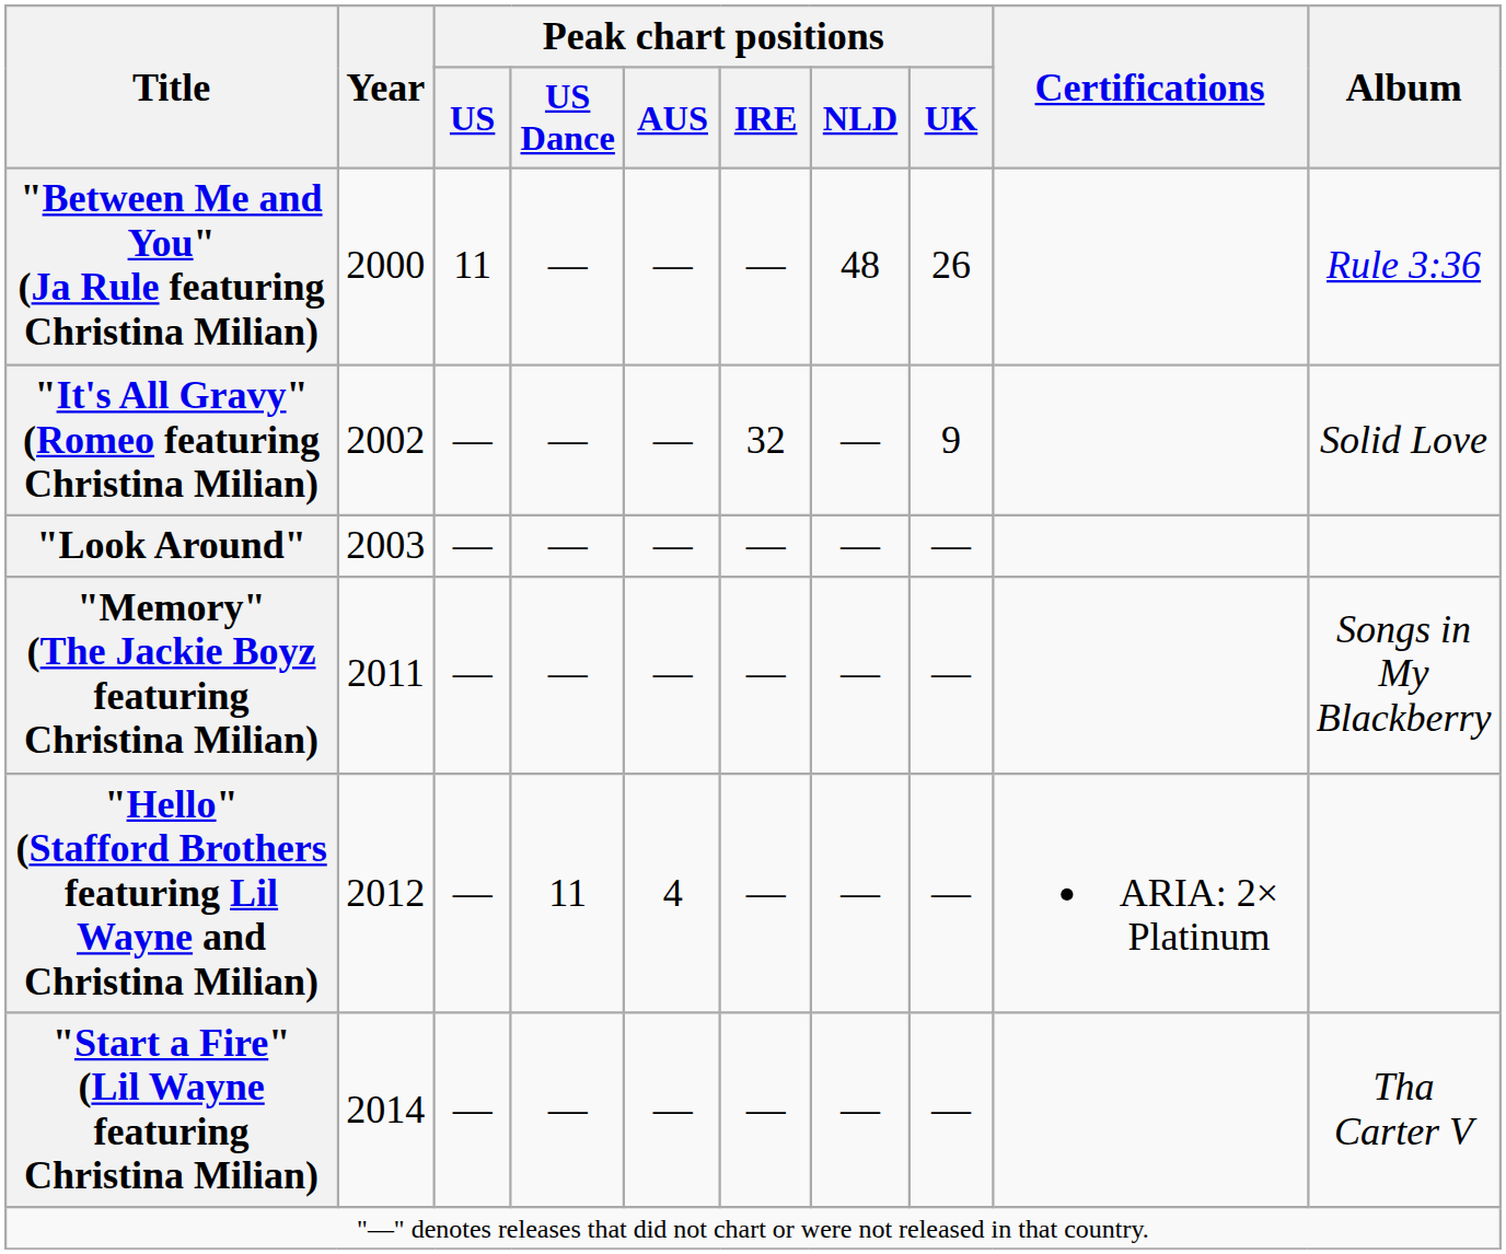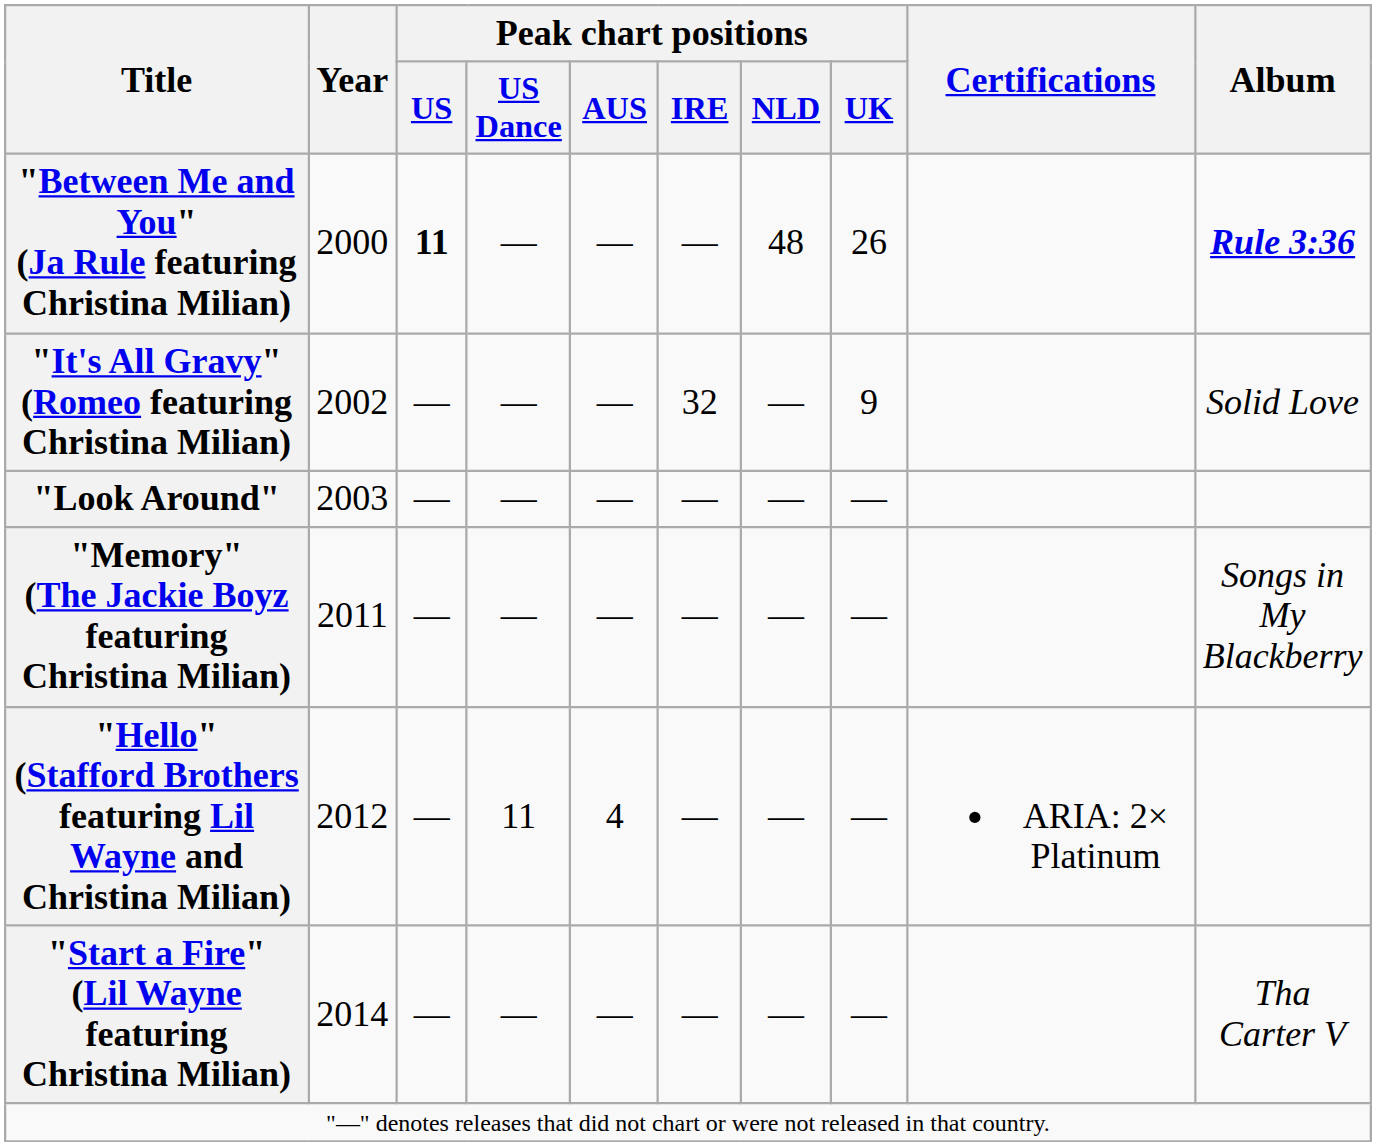"Between Me and You" (Ja Rule featuring Christina Milian) | Peak chart positions / US: normal -> bold
"Between Me and You" (Ja Rule featuring Christina Milian) | Album: normal -> bold
